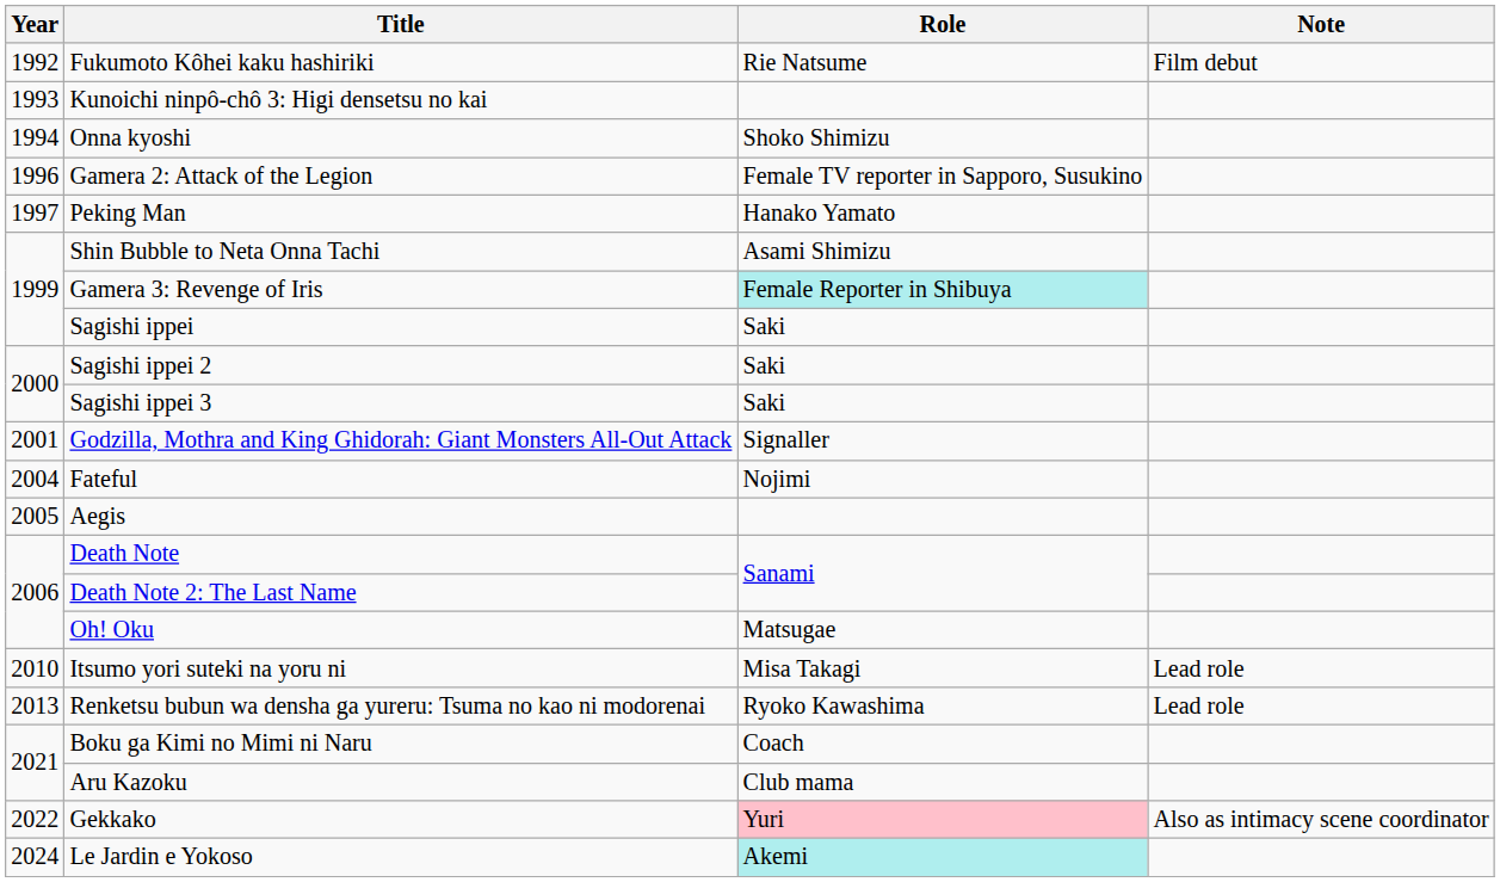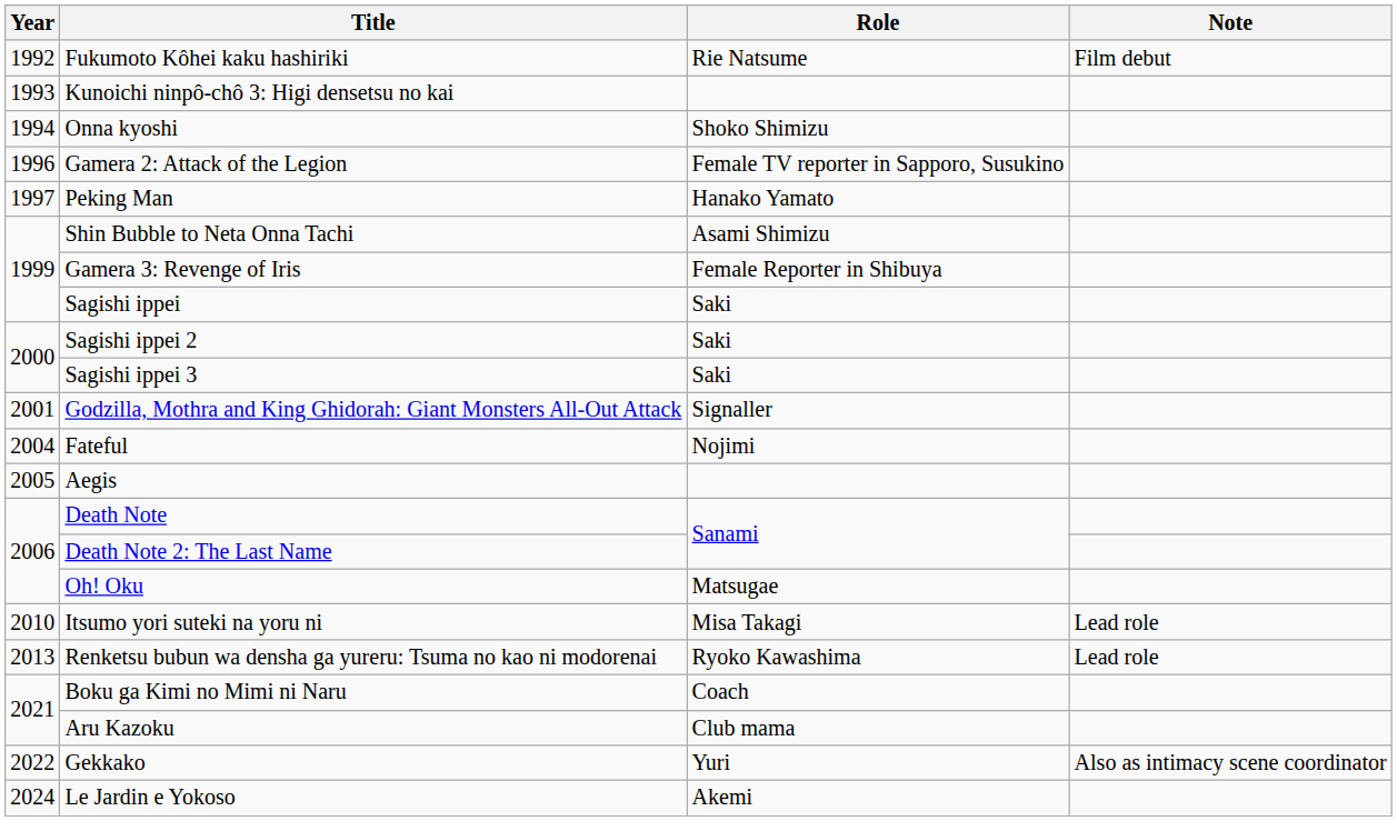Gamera 3: Revenge of Iris | Role: paleturquoise background -> no background
Gekkako | Role: pink background -> no background
Le Jardin e Yokoso | Role: paleturquoise background -> no background
